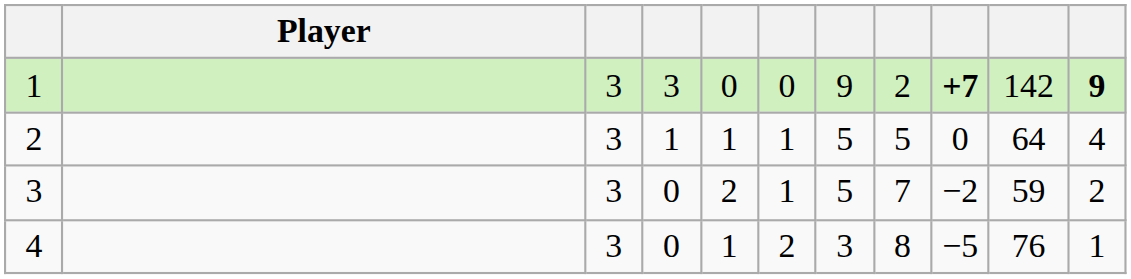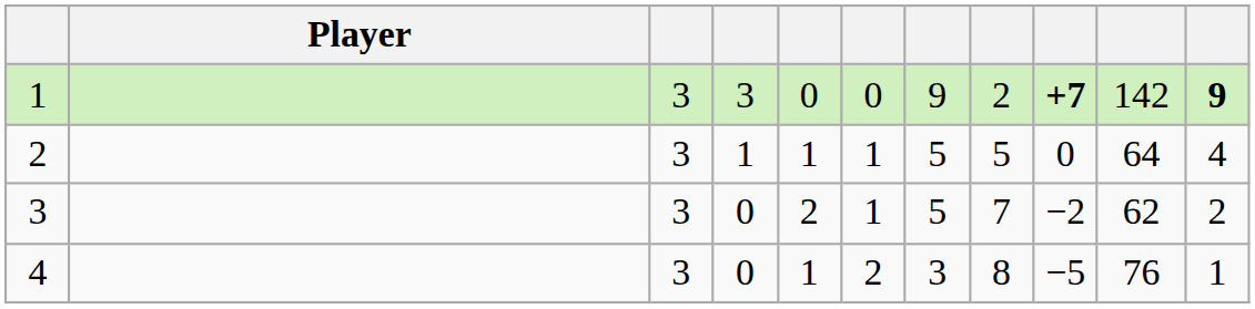row 4 | column 10: 59 -> 62
